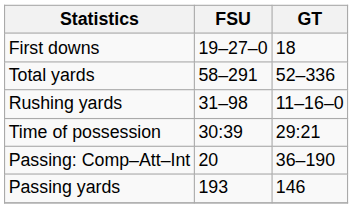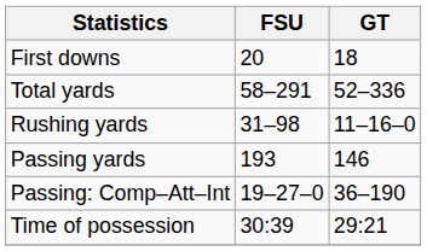First downs | FSU: 19–27–0 -> 20
rows swapped: Passing yards <-> Time of possession
Passing: Comp–Att–Int | FSU: 20 -> 19–27–0
